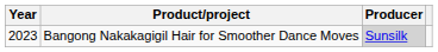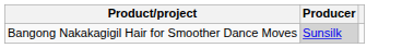- column: Year | 2023
